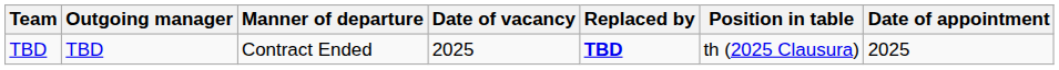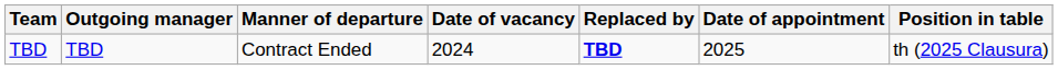columns swapped: Date of appointment <-> Position in table
row 2 | Date of vacancy: 2025 -> 2024
